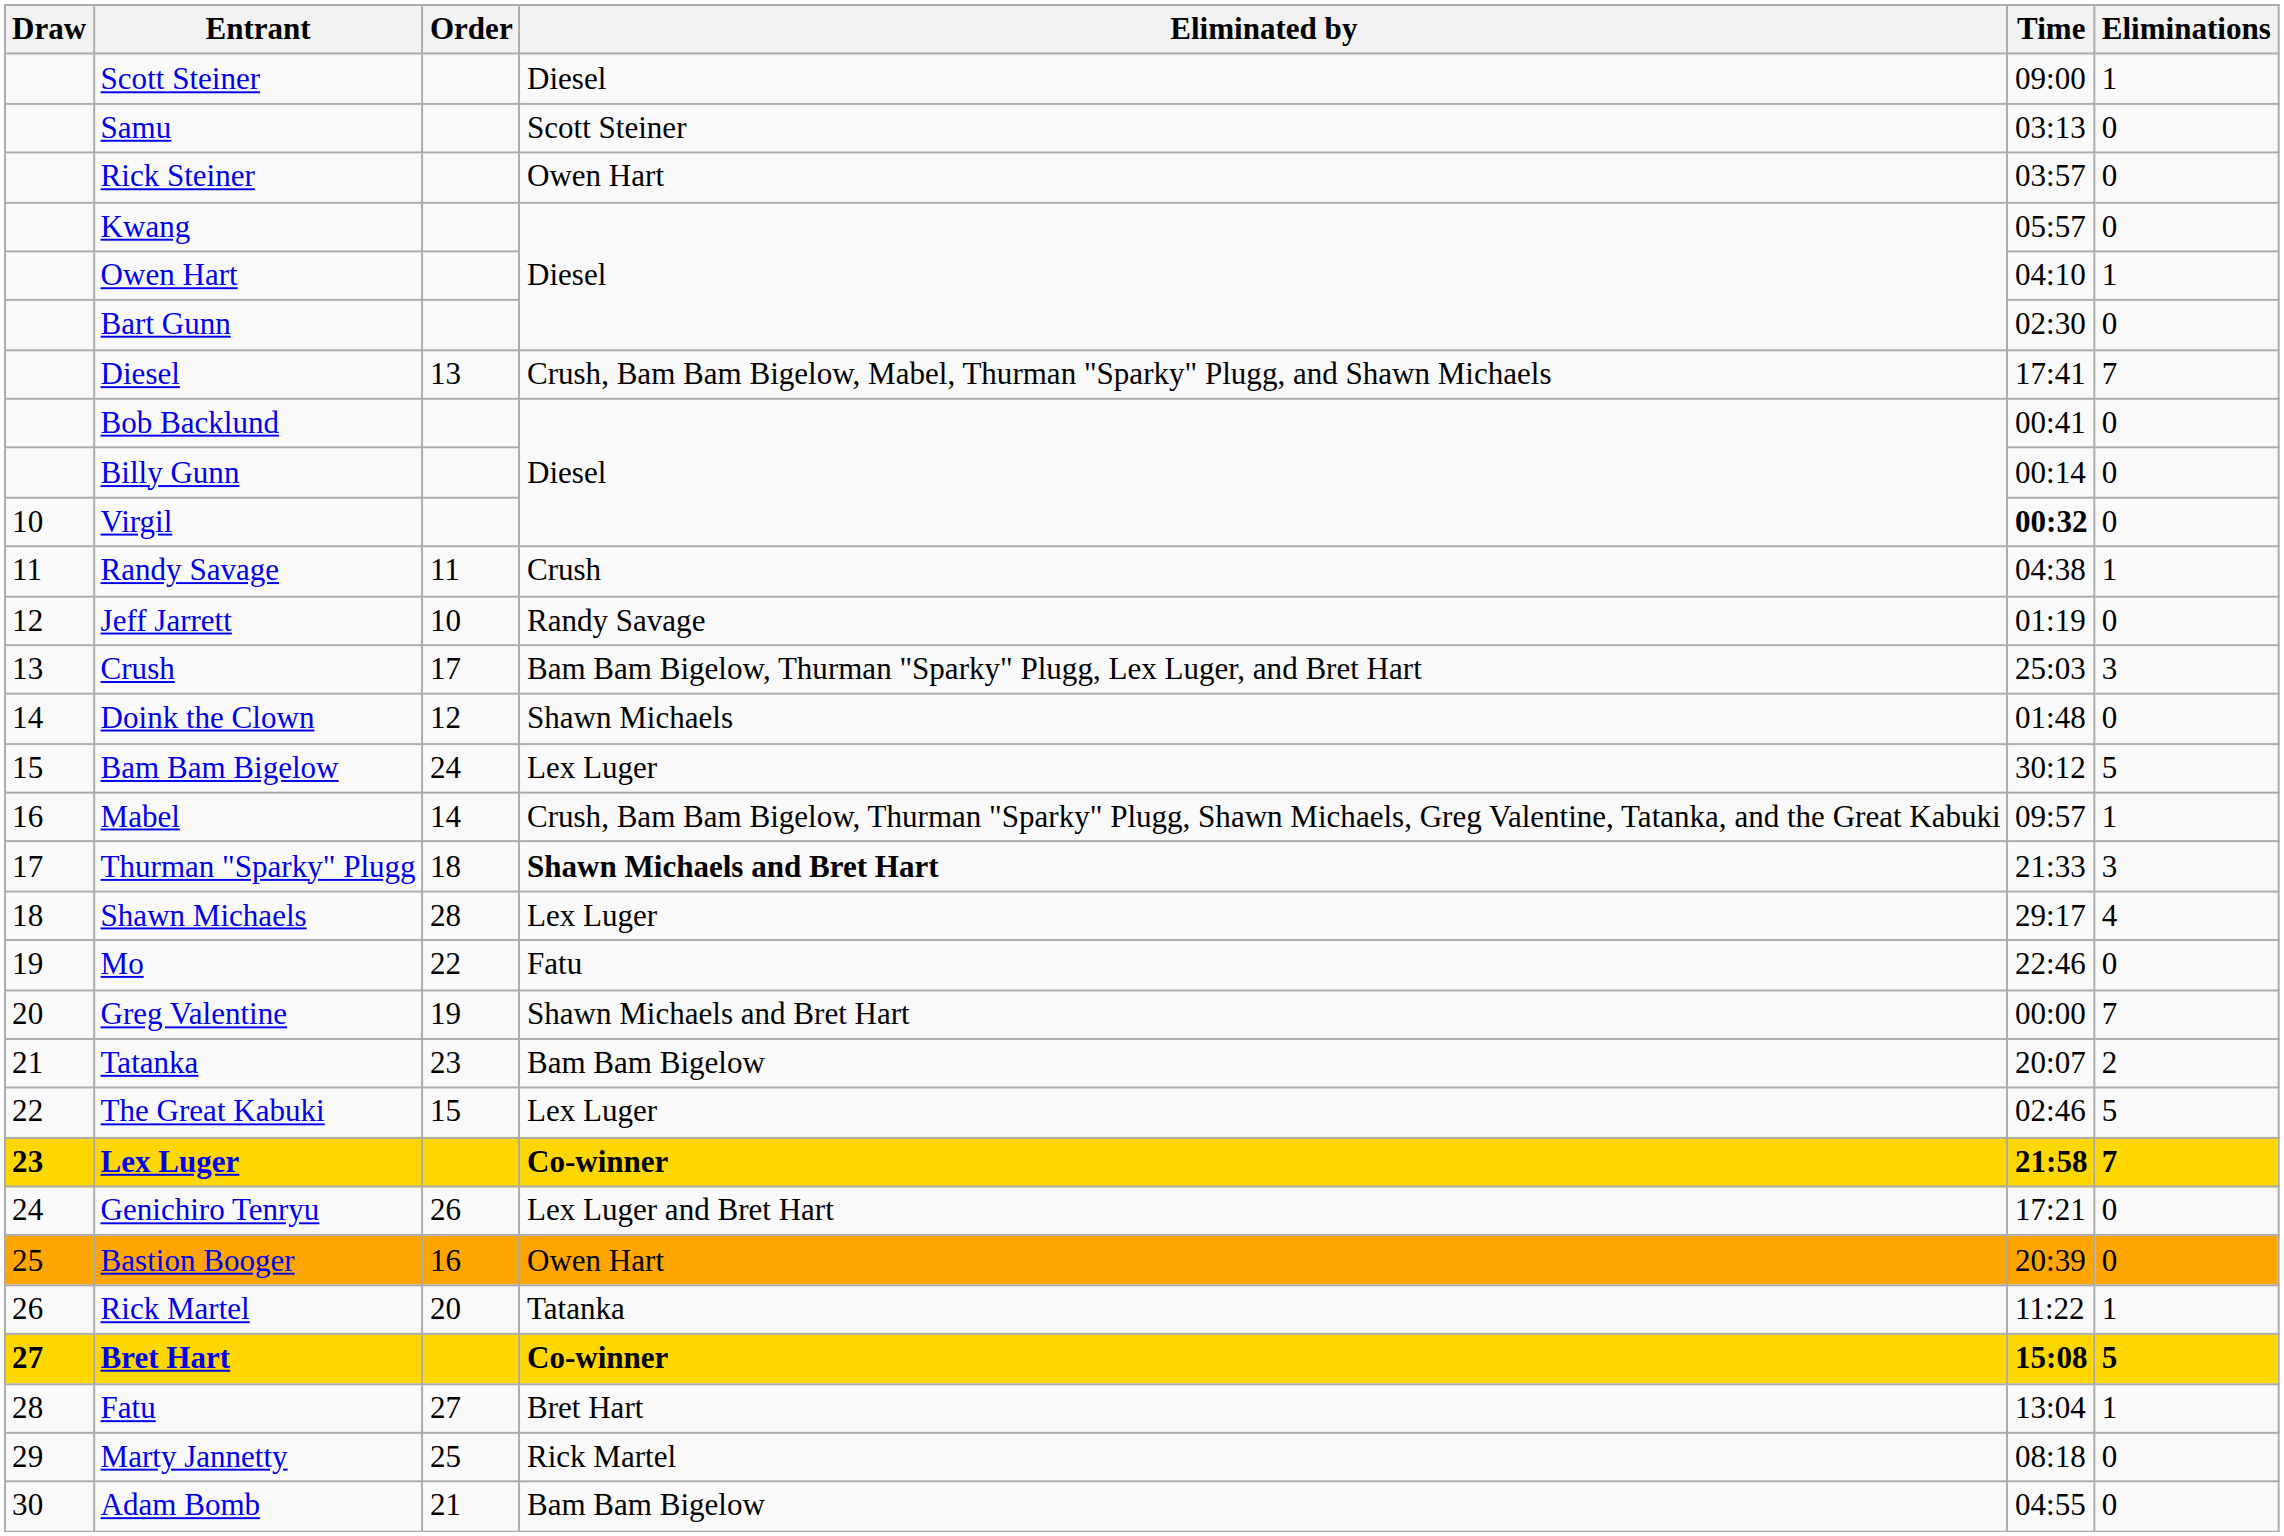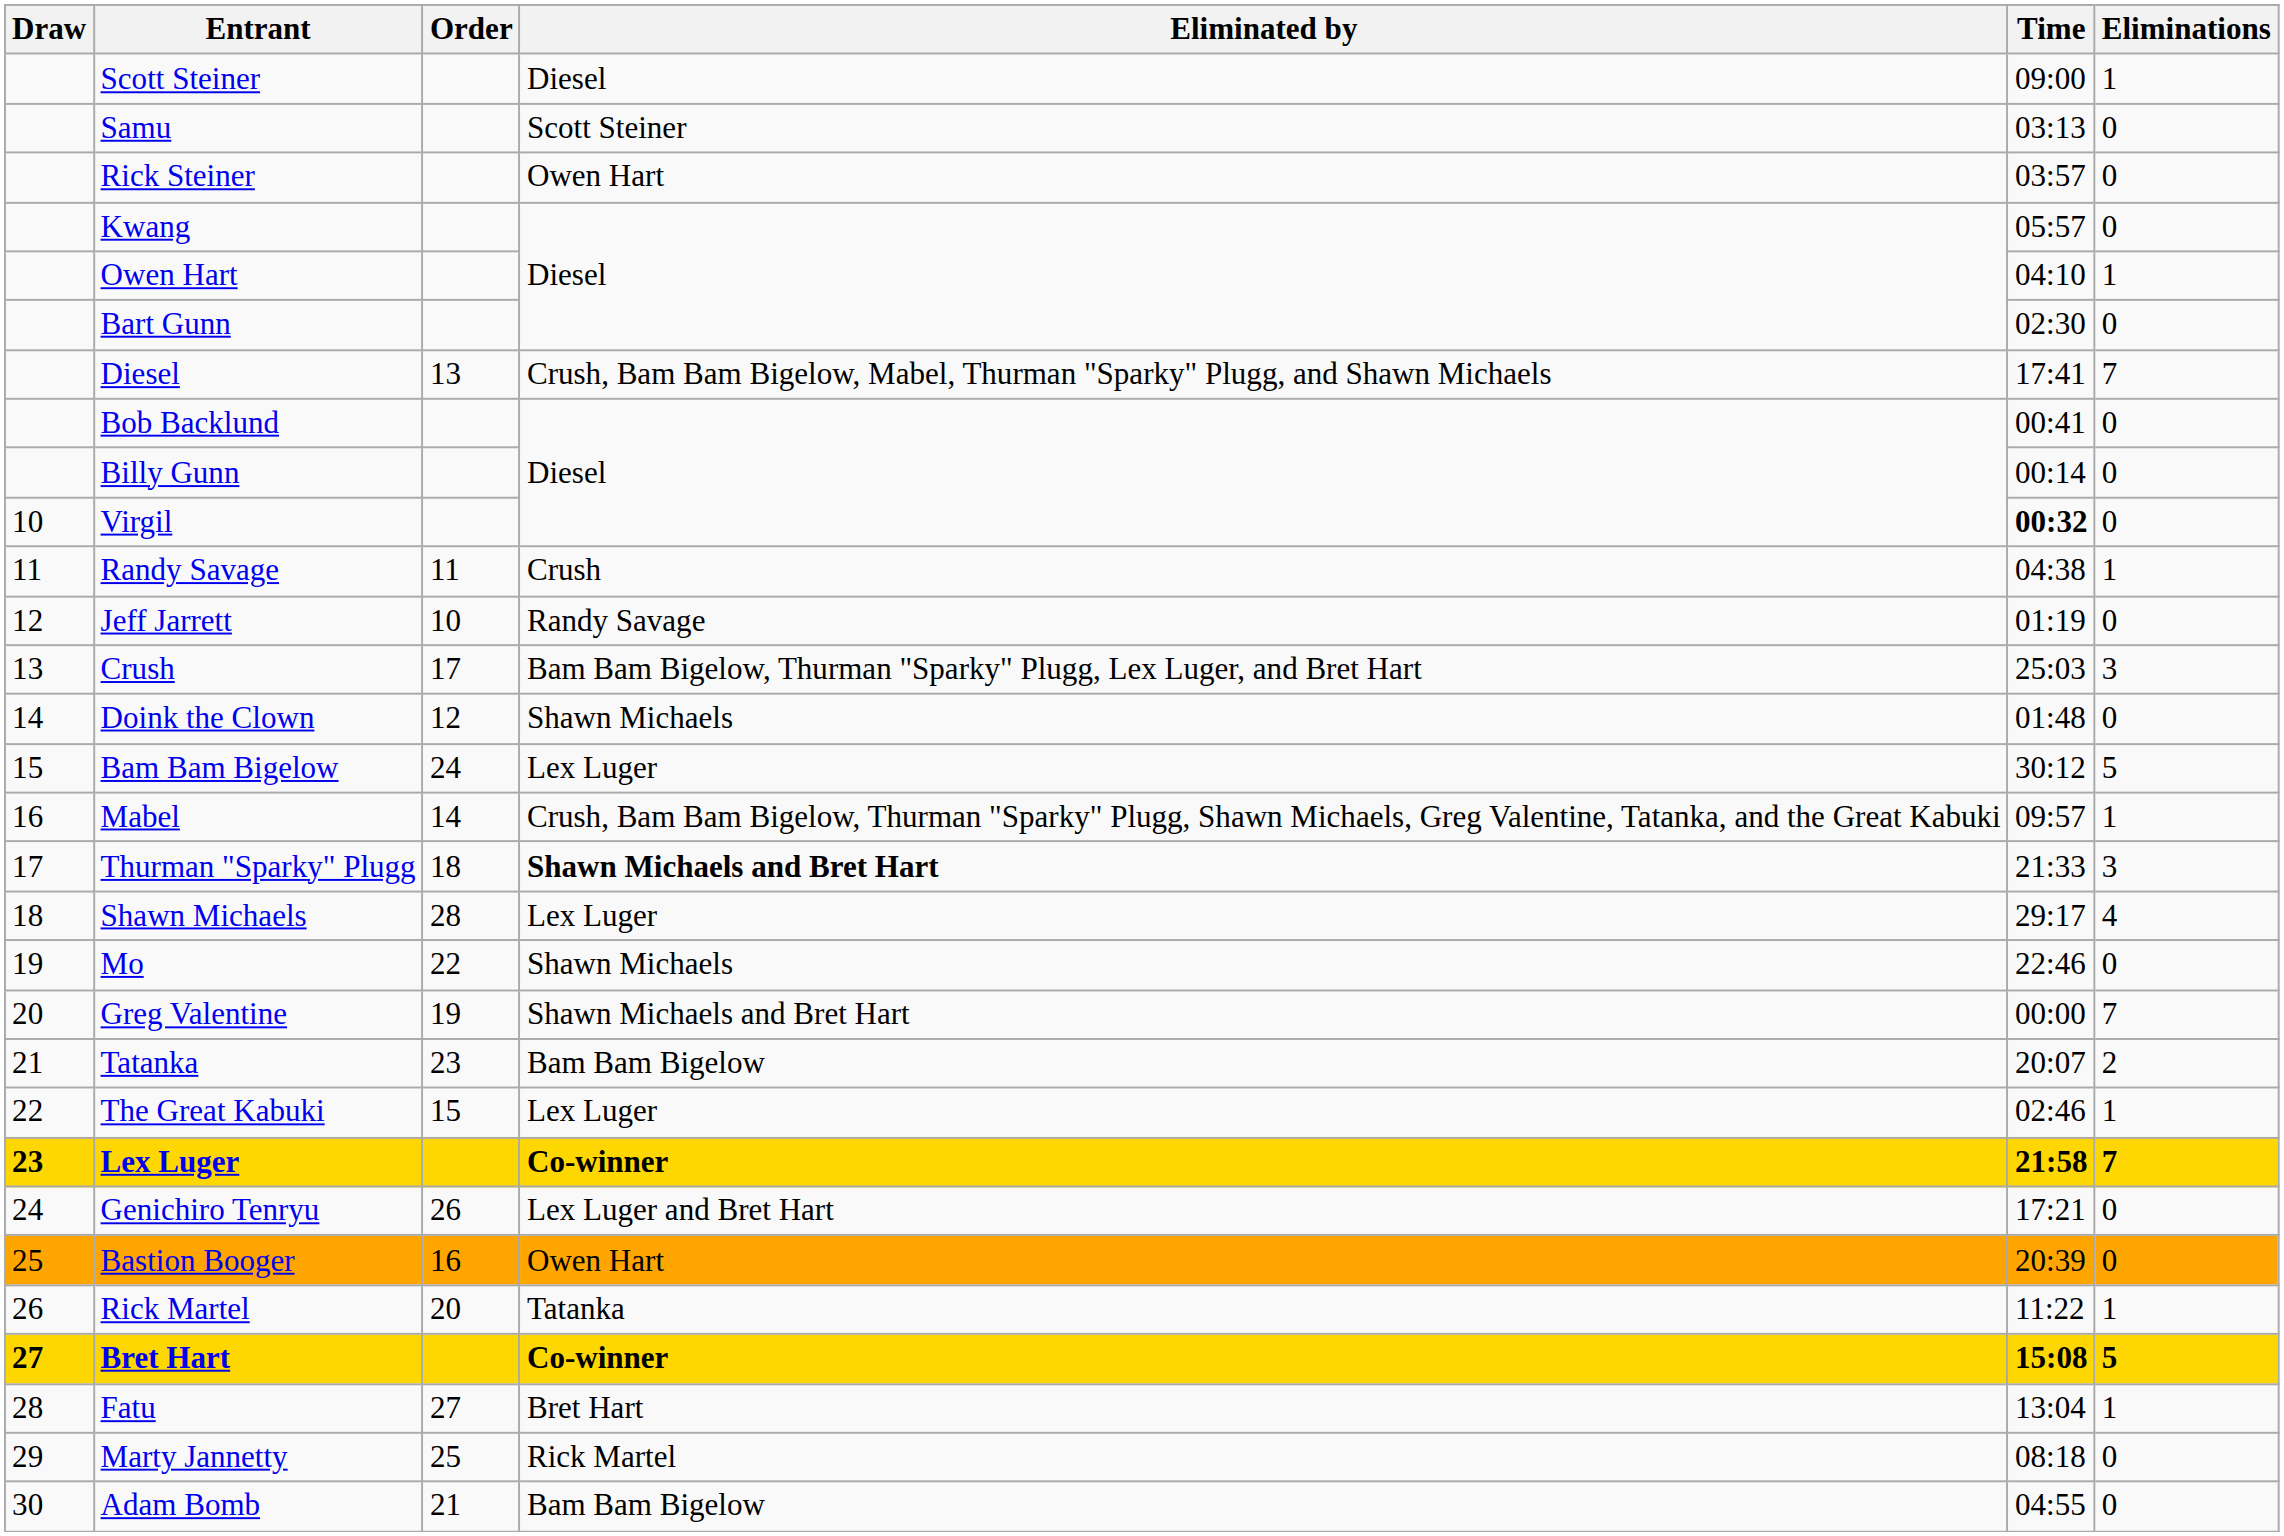Mo | Eliminated by: Fatu -> Shawn Michaels
The Great Kabuki | Eliminations: 5 -> 1
